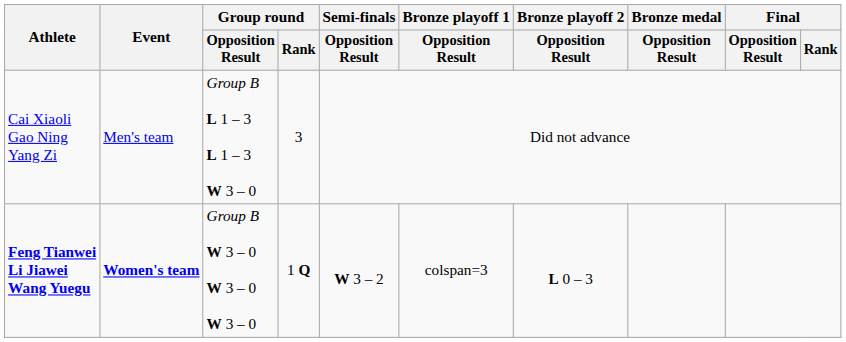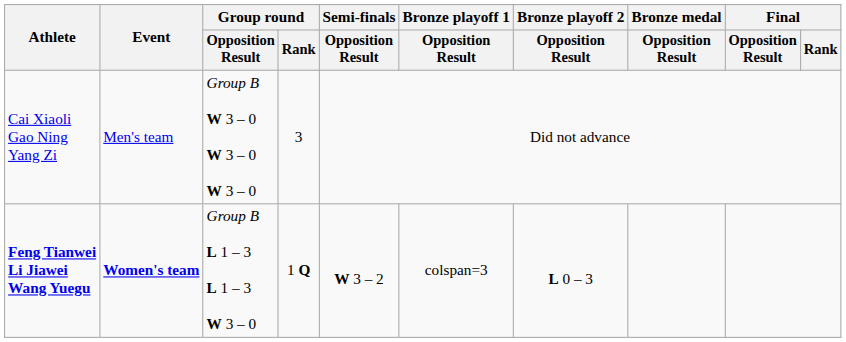Cai Xiaoli Gao Ning Yang Zi | Group round / Opposition Result: Group B L 1 – 3 L 1 – 3 W 3 – 0 -> Group B W 3 – 0 W 3 – 0 W 3 – 0
Feng Tianwei Li Jiawei Wang Yuegu | Group round / Opposition Result: Group B W 3 – 0 W 3 – 0 W 3 – 0 -> Group B L 1 – 3 L 1 – 3 W 3 – 0
